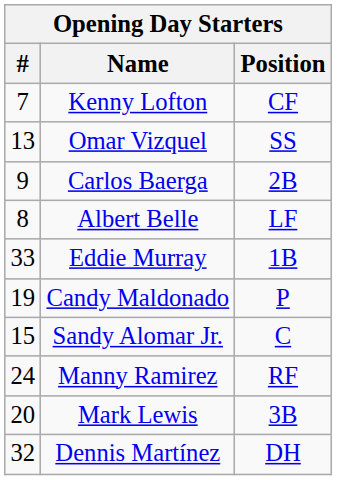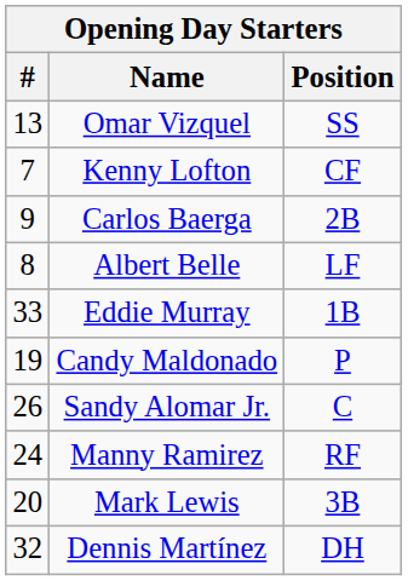rows swapped: Kenny Lofton <-> Omar Vizquel
Sandy Alomar Jr. | #: 15 -> 26
